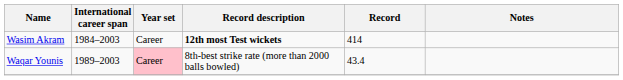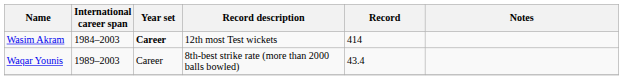row 2 | Year set: normal -> bold
row 2 | Record description: bold -> normal
row 3 | Year set: pink background -> no background
